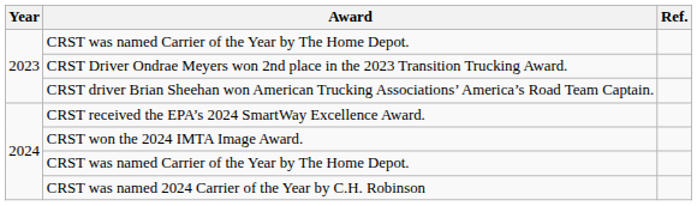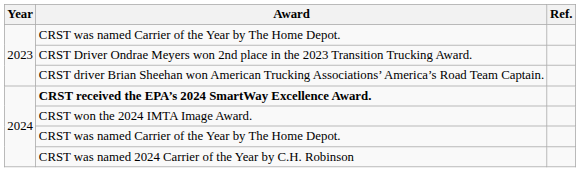CRST received the EPA’s 2024 SmartWay Excellence Award. | Award: normal -> bold
